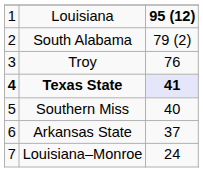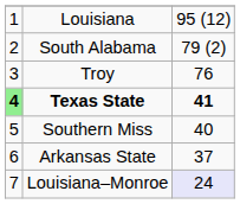Louisiana | column 3: bold -> normal
Texas State | column 1: no background -> lightgreen background
Texas State | column 3: lavender background -> no background
Louisiana–Monroe | column 3: no background -> lavender background
